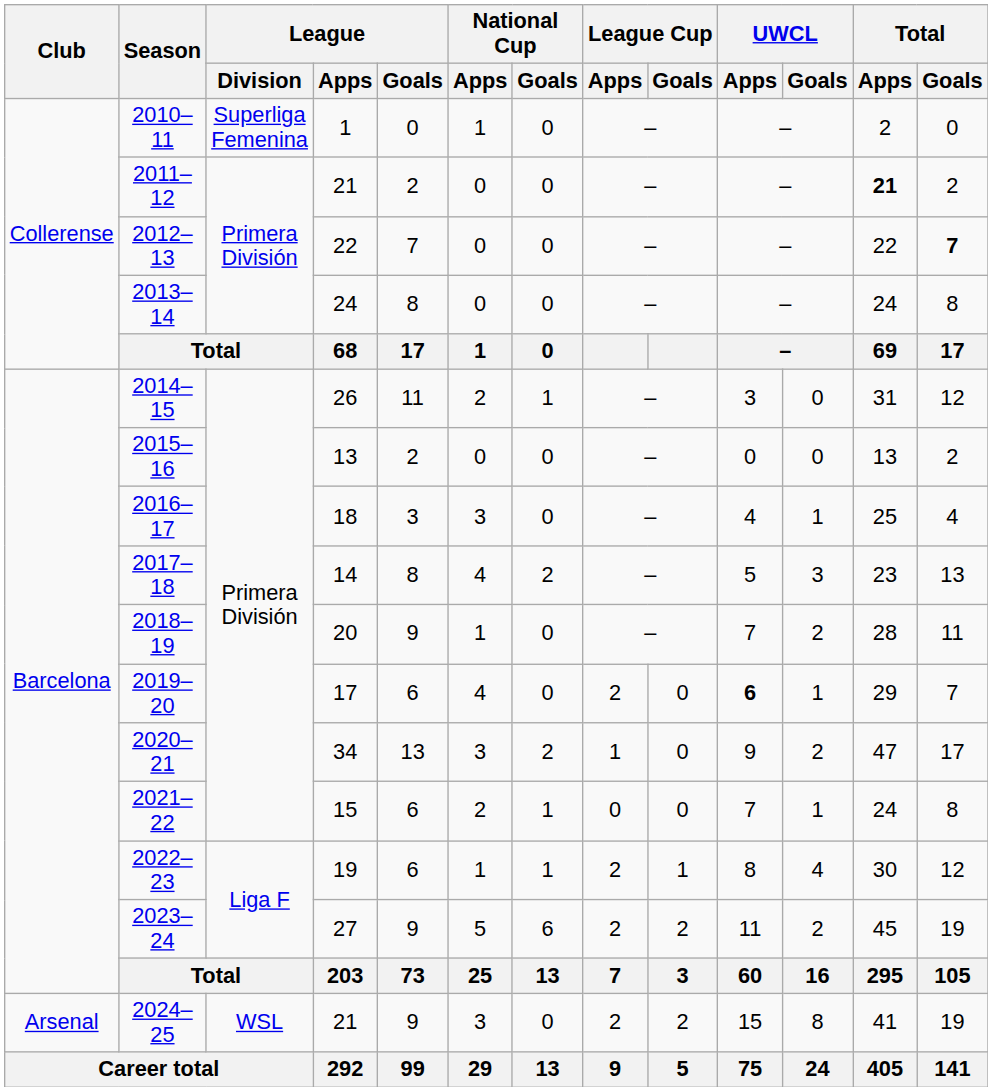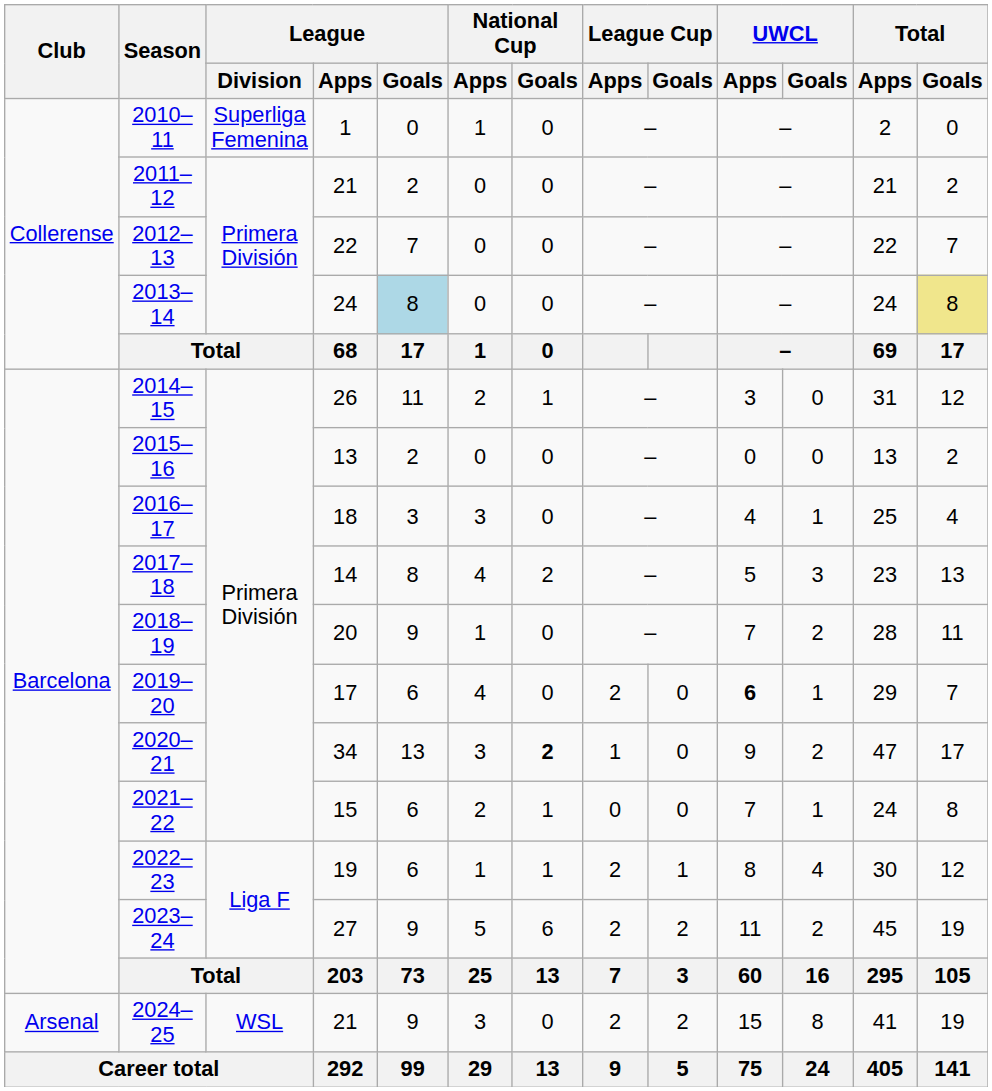2011–12 | Total / Apps: bold -> normal
2012–13 | Total / Goals: bold -> normal
2013–14 | League / Goals: no background -> lightblue background
2013–14 | Total / Goals: no background -> khaki background
2020–21 | National Cup / Goals: normal -> bold
